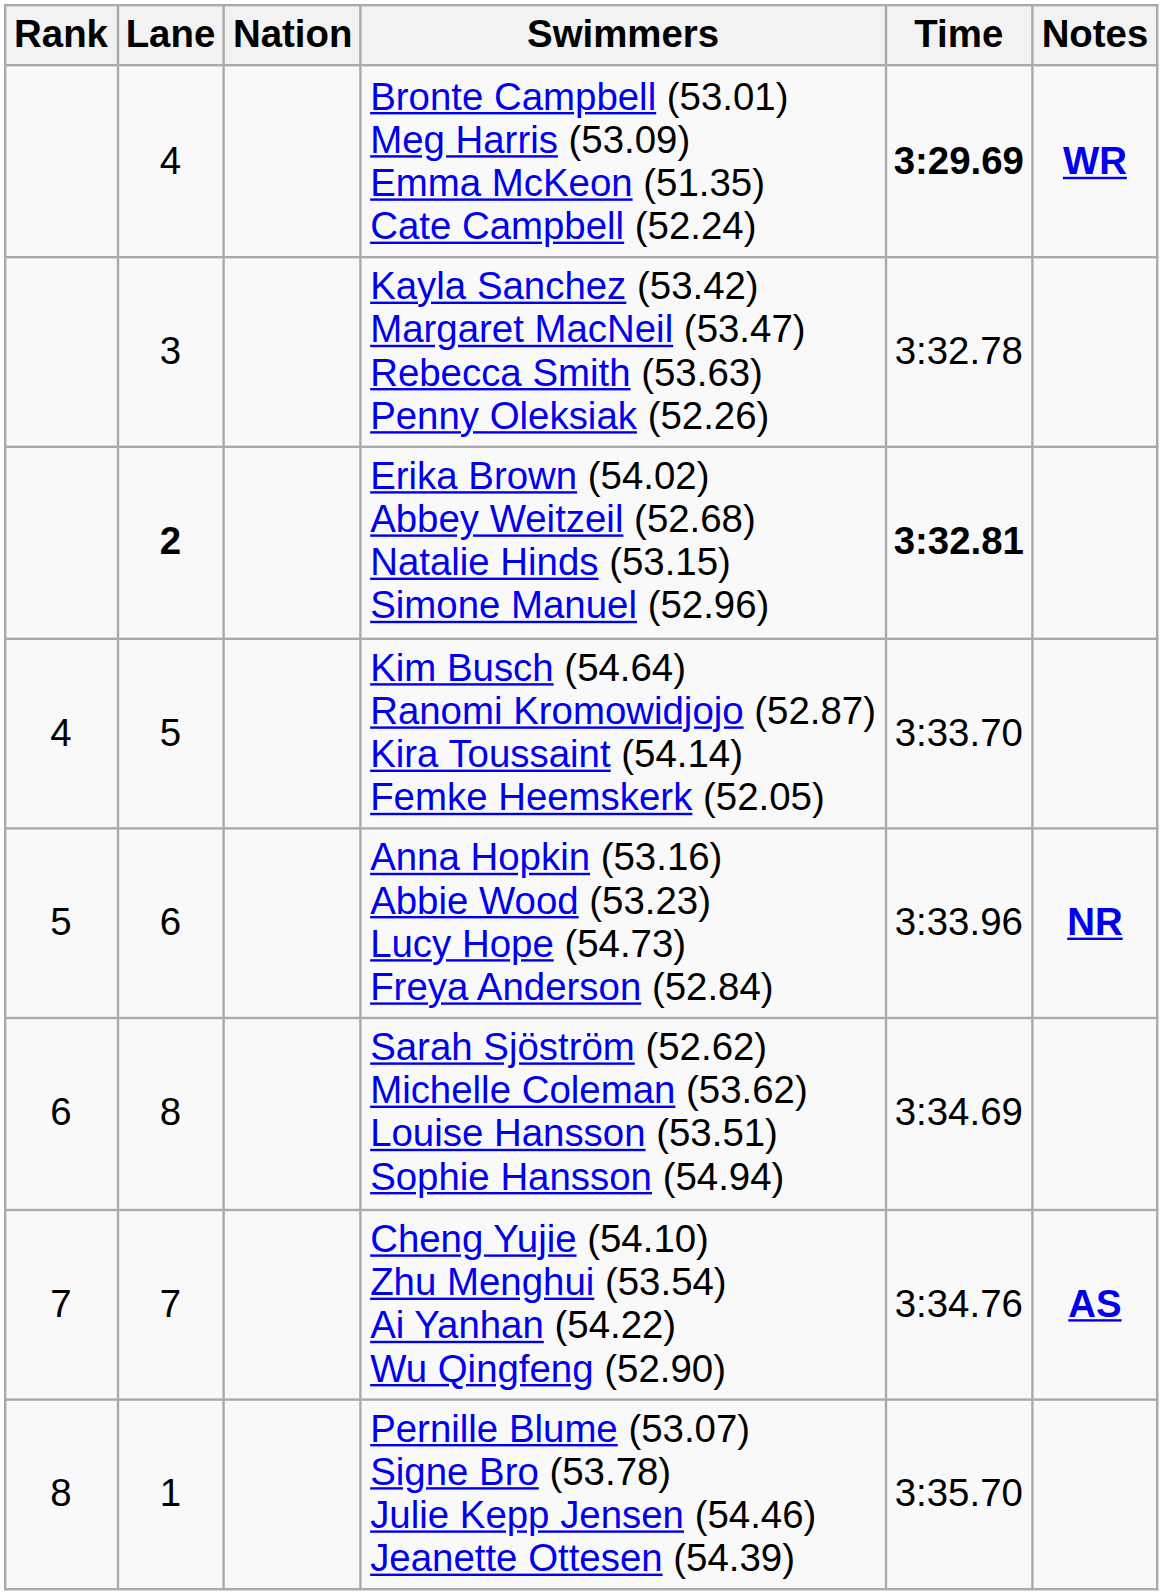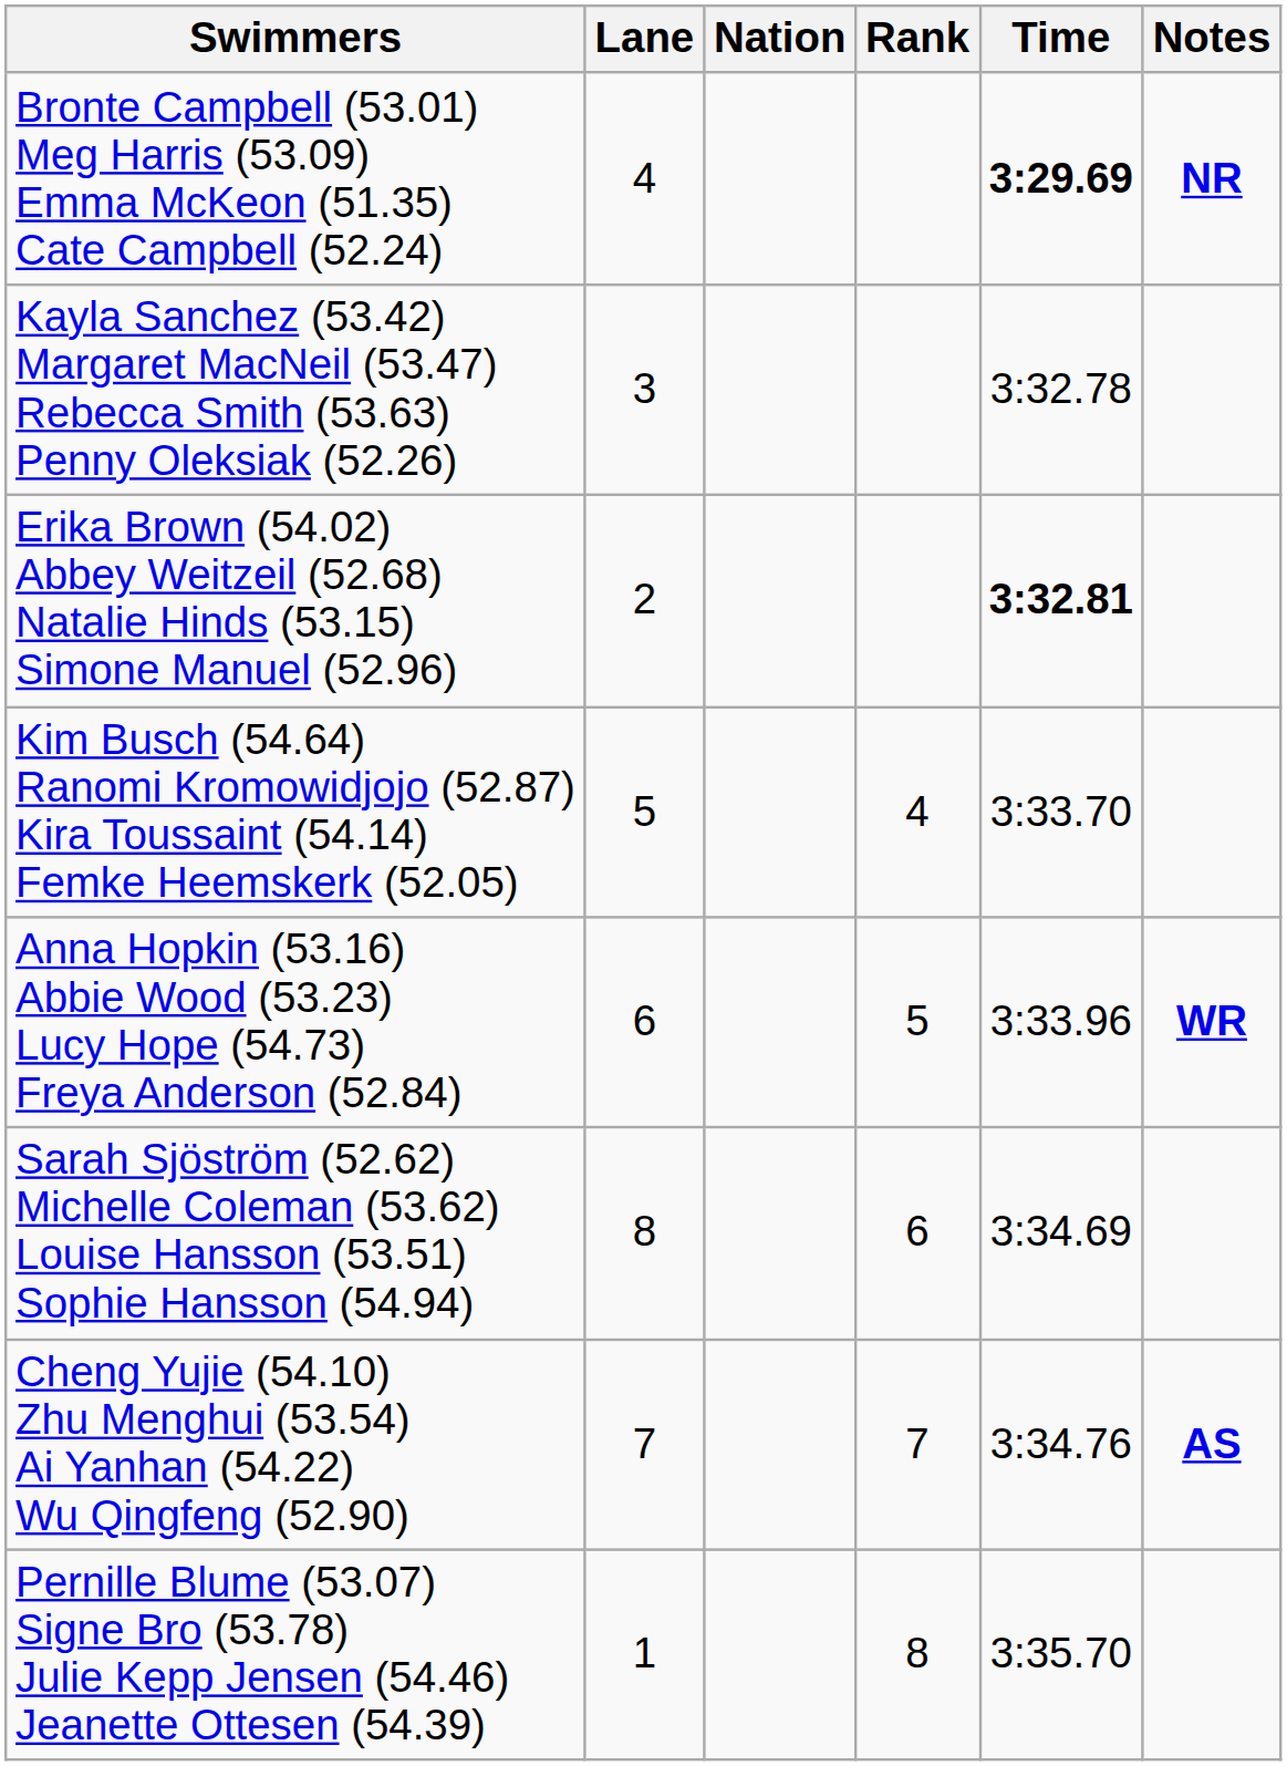columns swapped: Rank <-> Swimmers
row 2 | Notes: WR -> NR
row 4 | Lane: bold -> normal
row 6 | Notes: NR -> WR
